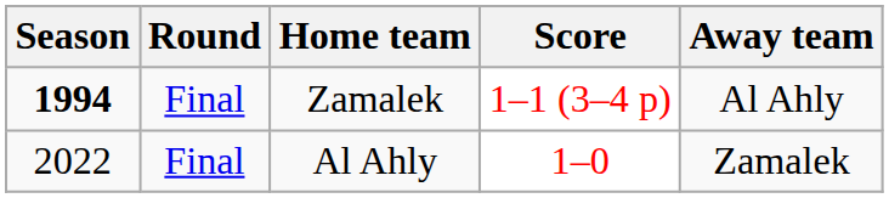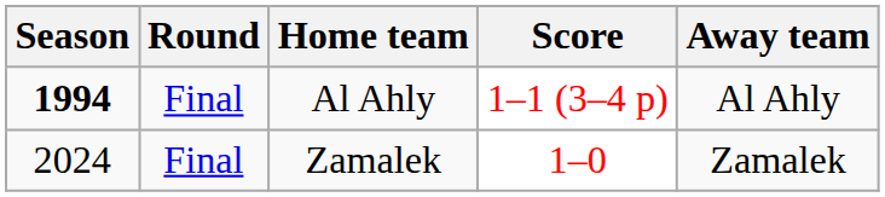row 2 | Home team: Zamalek -> Al Ahly
row 3 | Season: 2022 -> 2024
row 3 | Home team: Al Ahly -> Zamalek
